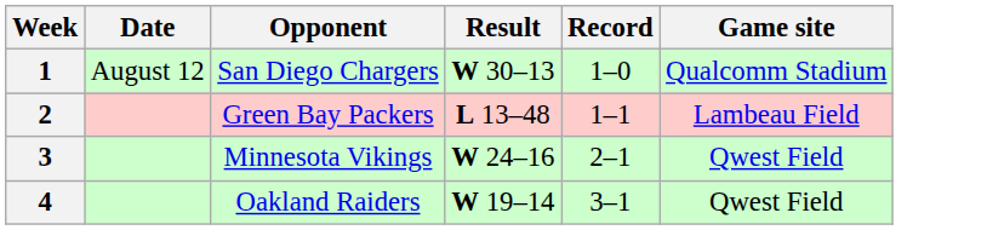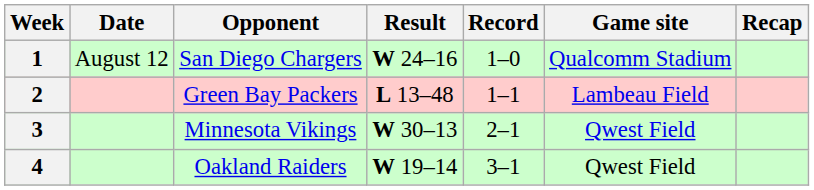+ column: Recap
1 | Result: W 30–13 -> W 24–16
3 | Result: W 24–16 -> W 30–13
